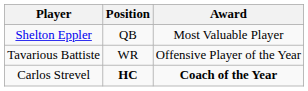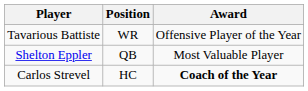rows swapped: Shelton Eppler <-> Tavarious Battiste
Carlos Strevel | Position: bold -> normal
